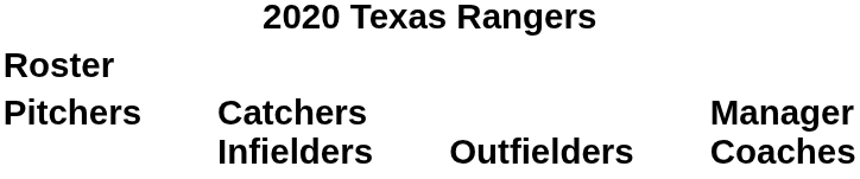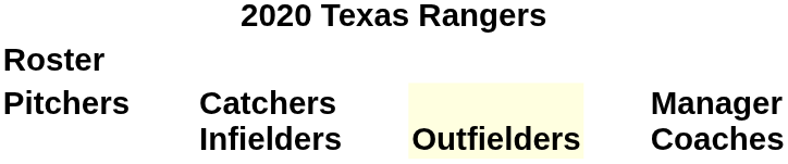Pitchers | column 3: no background -> lightyellow background
